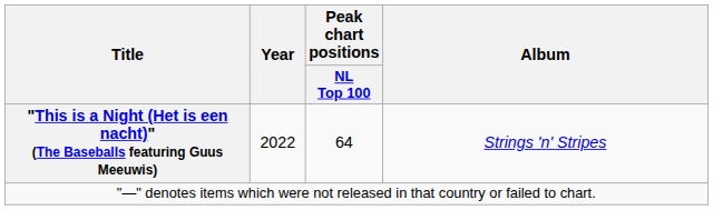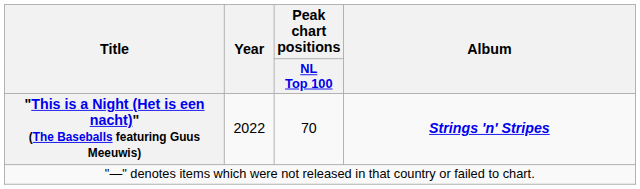row 3 | Peak chart positions / NL Top 100: 64 -> 70
row 3 | Album: normal -> bold
